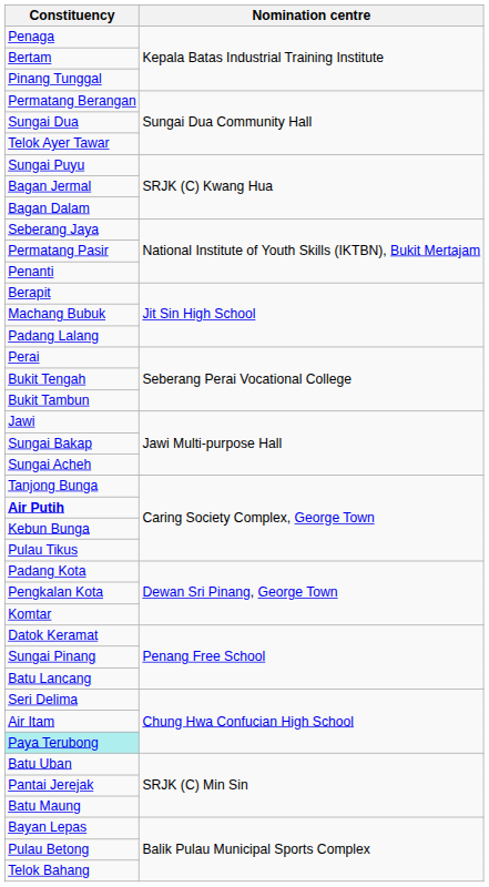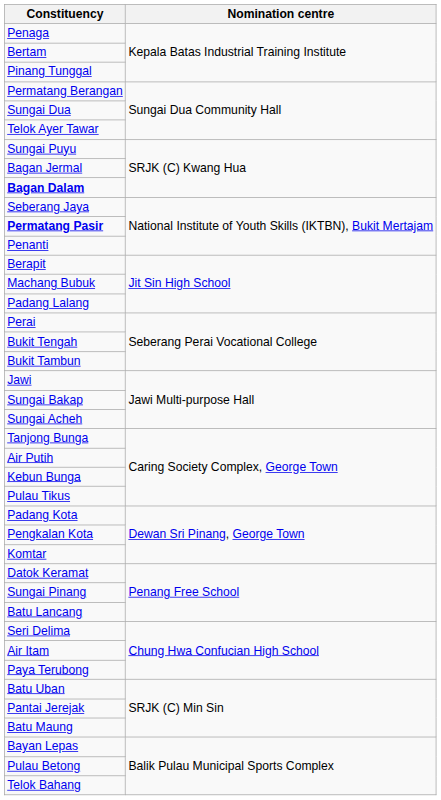Bagan Dalam | Constituency: normal -> bold
Permatang Pasir | Constituency: normal -> bold
Air Putih | Constituency: bold -> normal
Paya Terubong | Constituency: paleturquoise background -> no background
